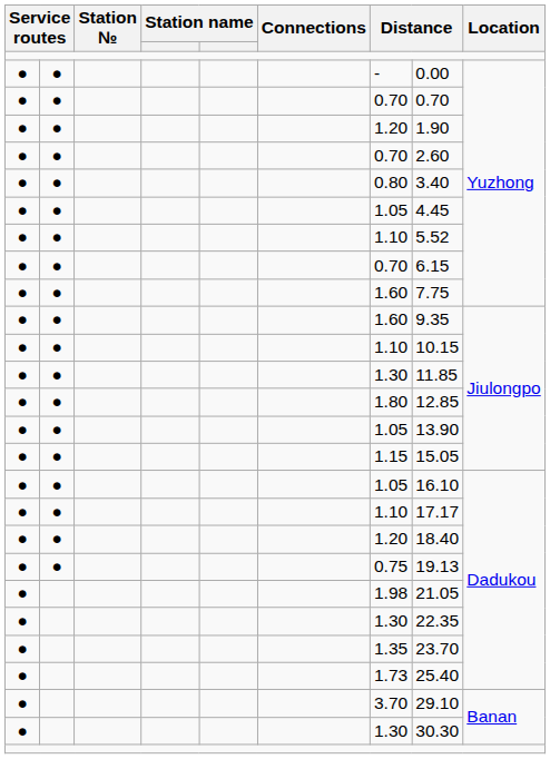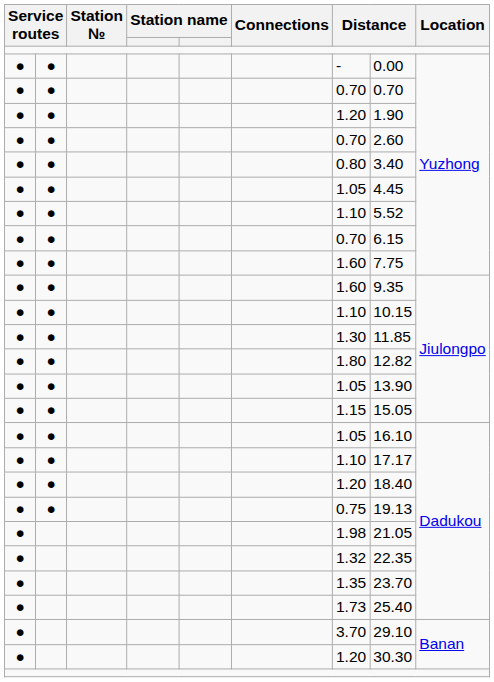row 16 | column 8: 12.85 -> 12.82
row 24 | column 7: 1.30 -> 1.32
row 28 | column 7: 1.30 -> 1.20
